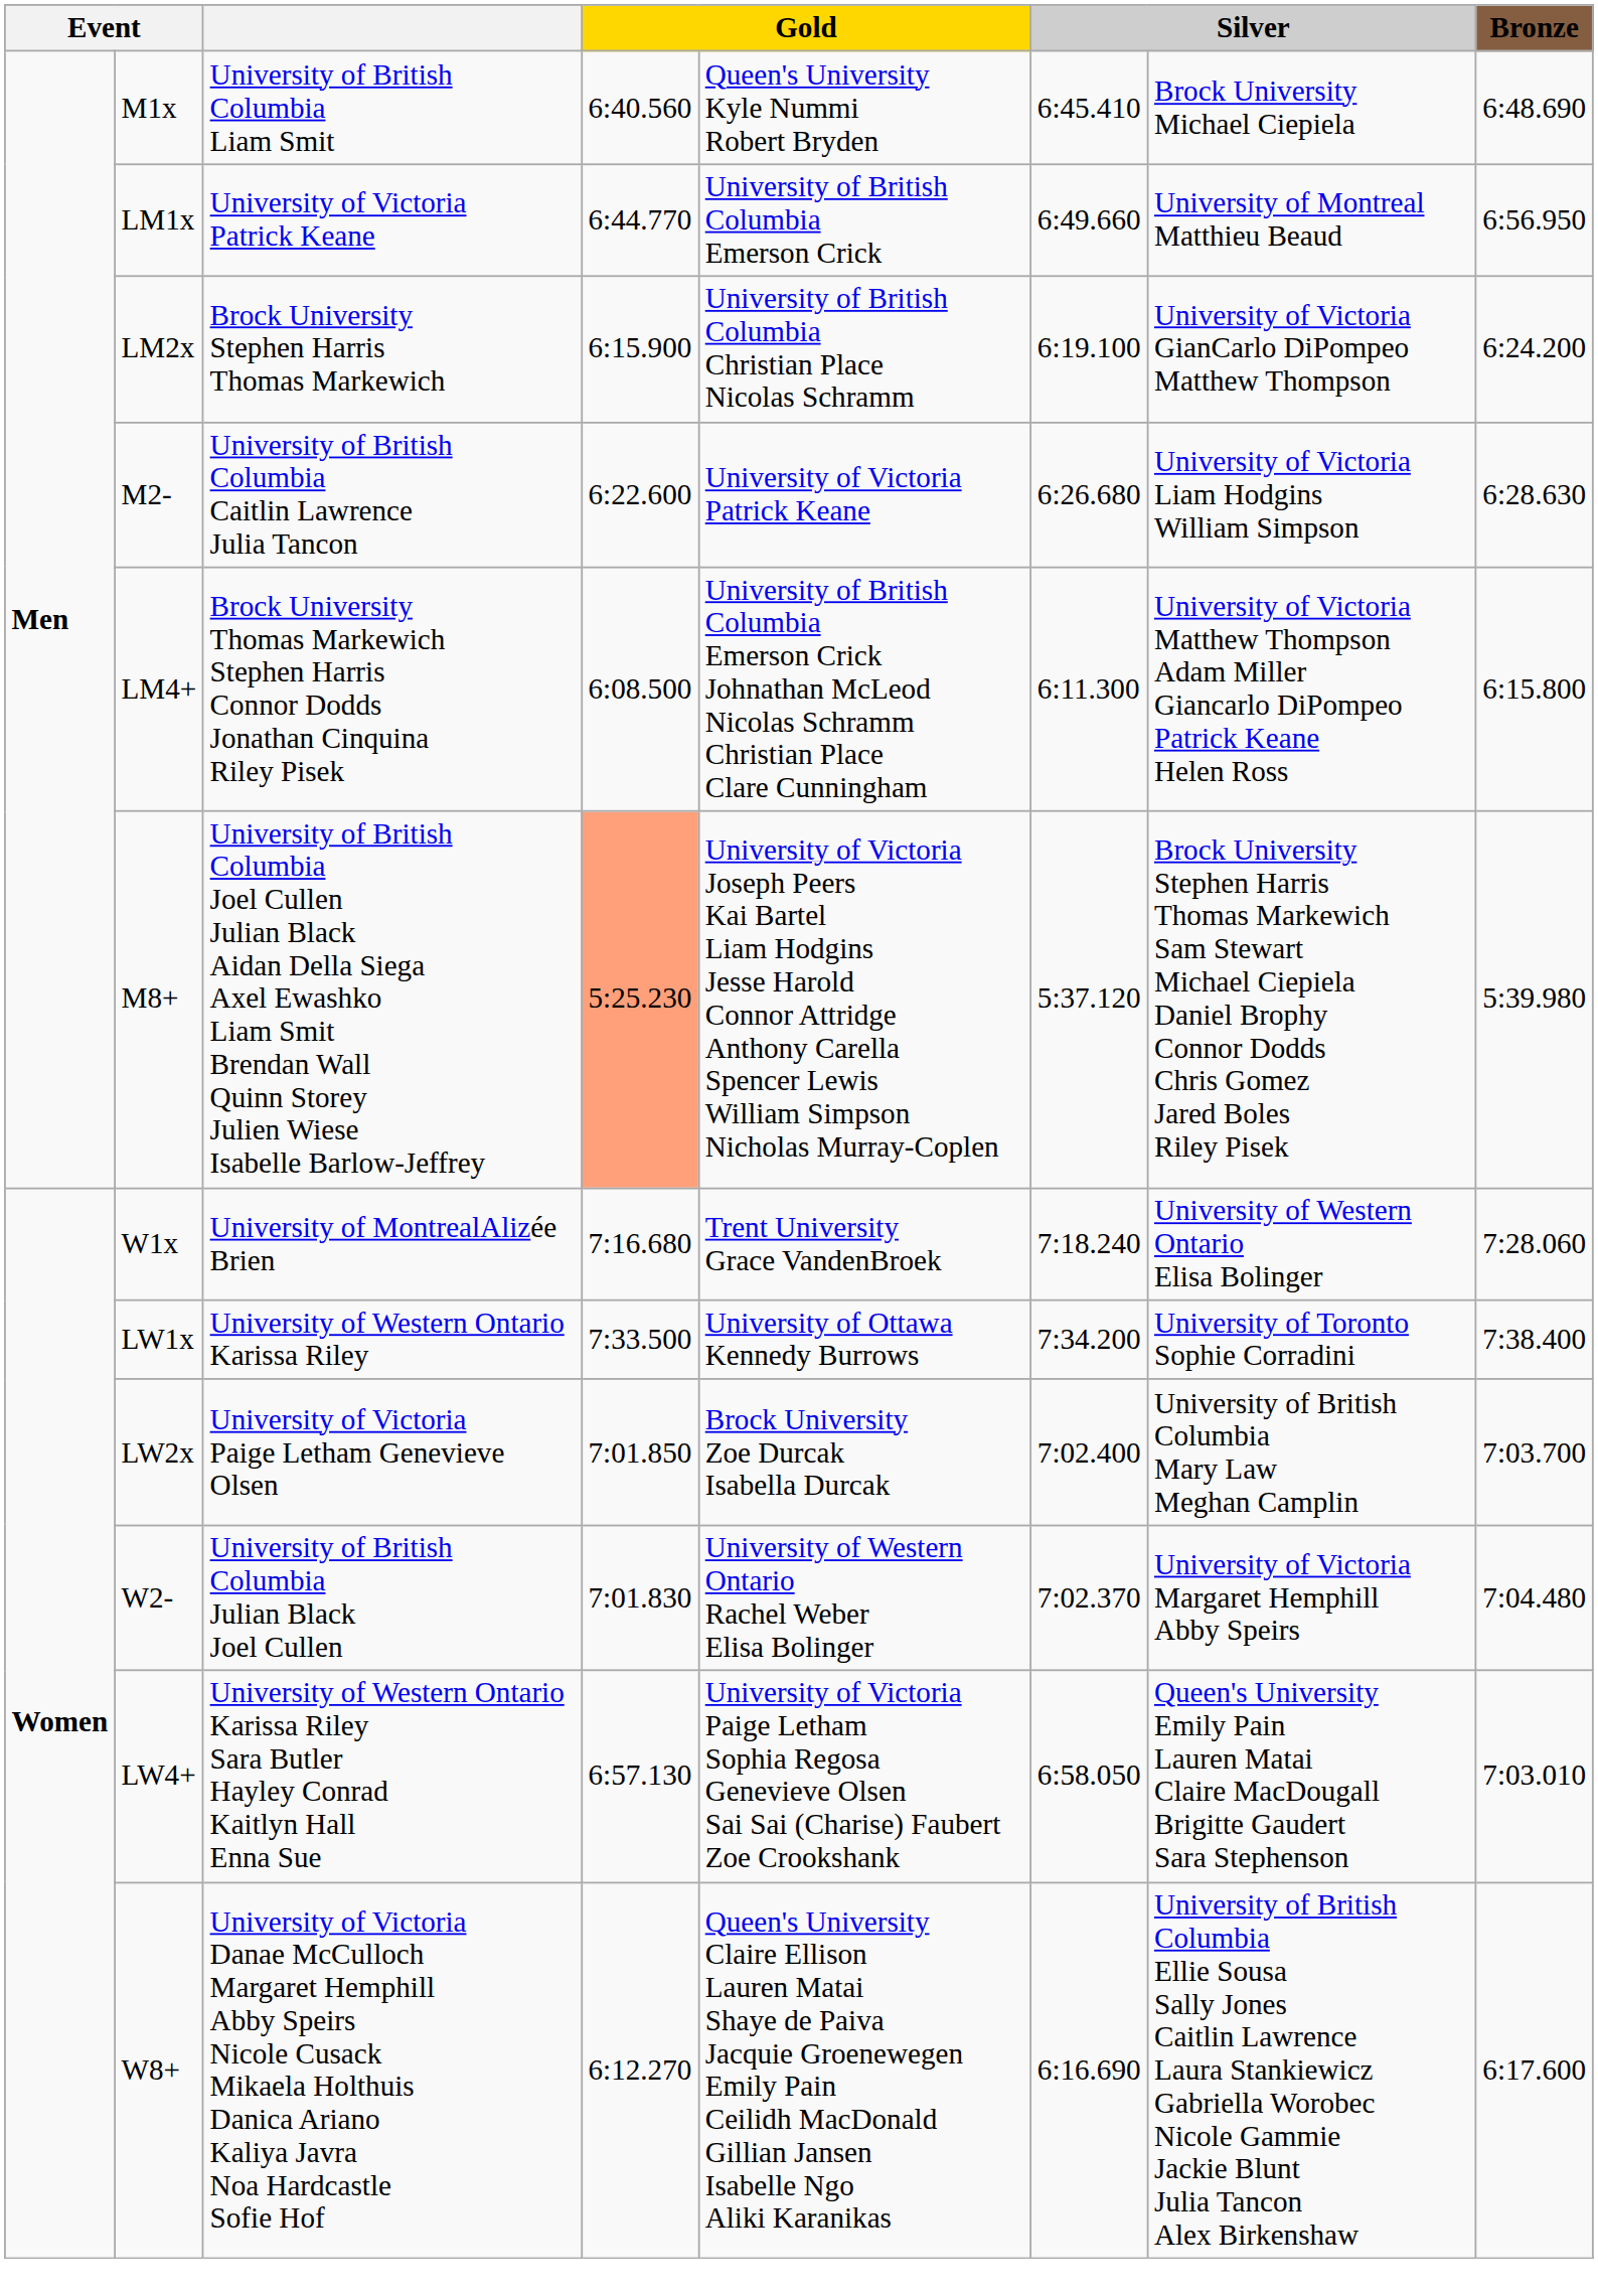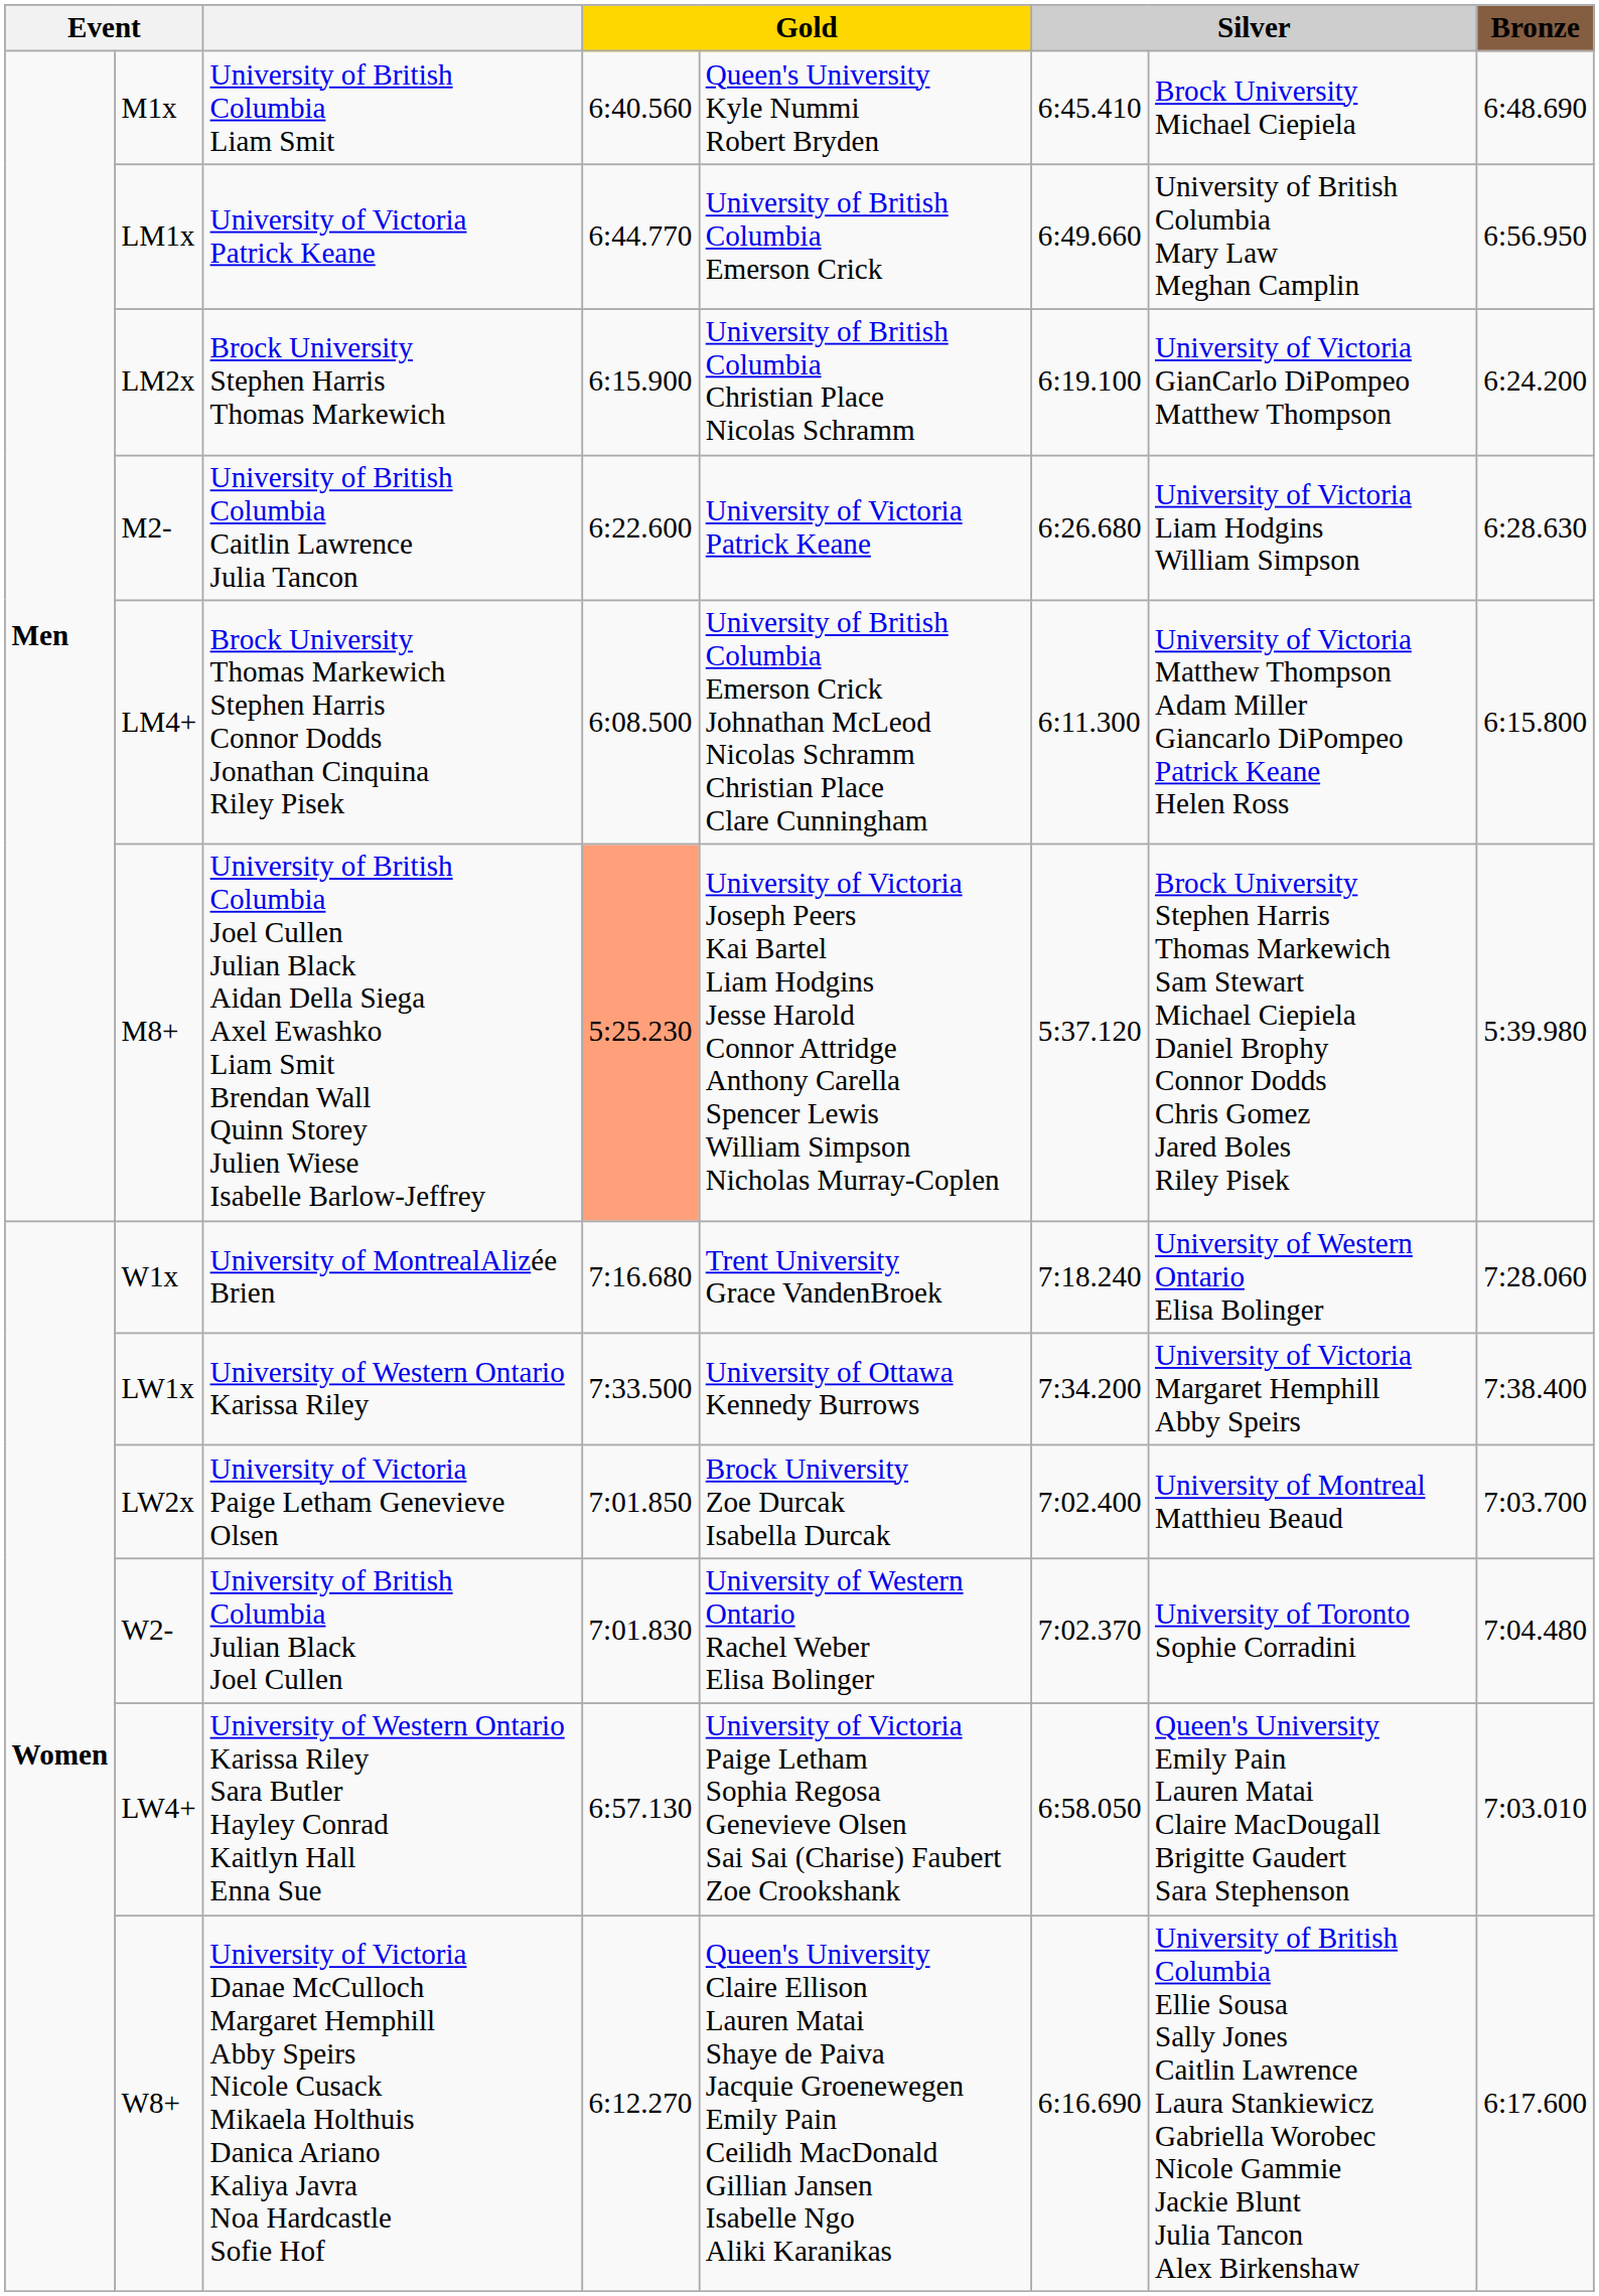LM1x | column 7: University of Montreal Matthieu Beaud -> University of British Columbia Mary Law Meghan Camplin
LW1x | column 7: University of Toronto Sophie Corradini -> University of Victoria Margaret Hemphill Abby Speirs
LW2x | column 7: University of British Columbia Mary Law Meghan Camplin -> University of Montreal Matthieu Beaud
W2- | column 7: University of Victoria Margaret Hemphill Abby Speirs -> University of Toronto Sophie Corradini
